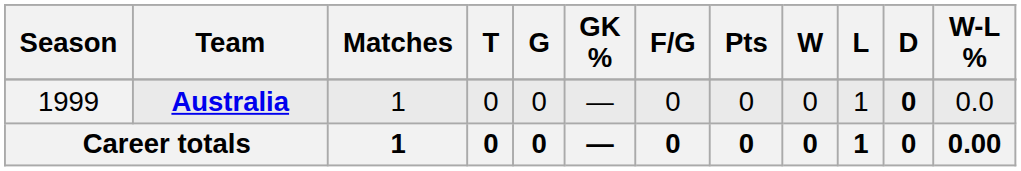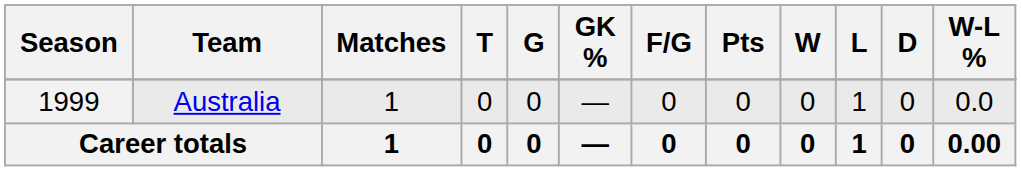1999 | Team: bold -> normal
1999 | D: bold -> normal
